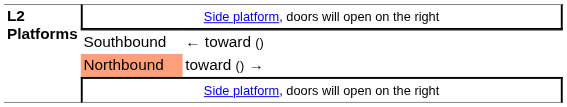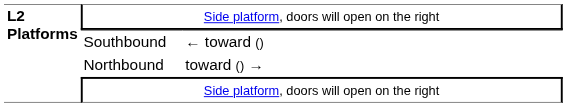Northbound | column 2: lightsalmon background -> no background
